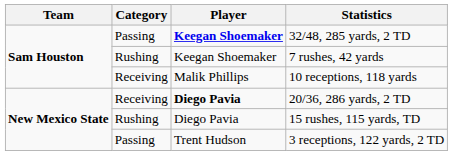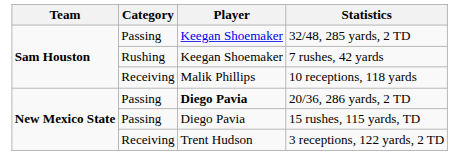32/48, 285 yards, 2 TD | Player: bold -> normal
20/36, 286 yards, 2 TD | Category: Receiving -> Passing
15 rushes, 115 yards, TD | Category: Rushing -> Passing
3 receptions, 122 yards, 2 TD | Category: Passing -> Receiving
